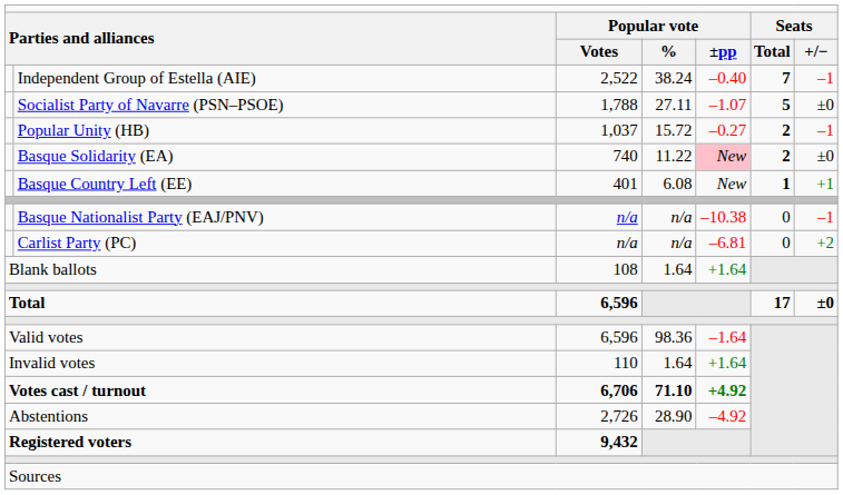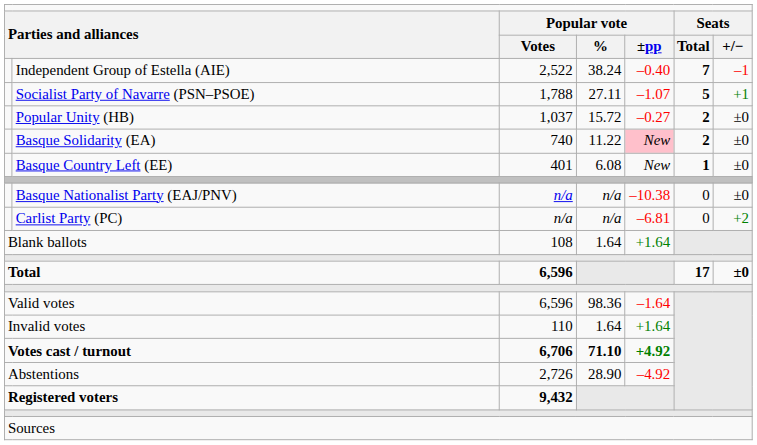Socialist Party of Navarre (PSN–PSOE) | column 7: ±0 -> +1
Popular Unity (HB) | column 7: –1 -> ±0
Basque Country Left (EE) | column 7: +1 -> ±0
Basque Nationalist Party (EAJ/PNV) | column 7: –1 -> ±0
